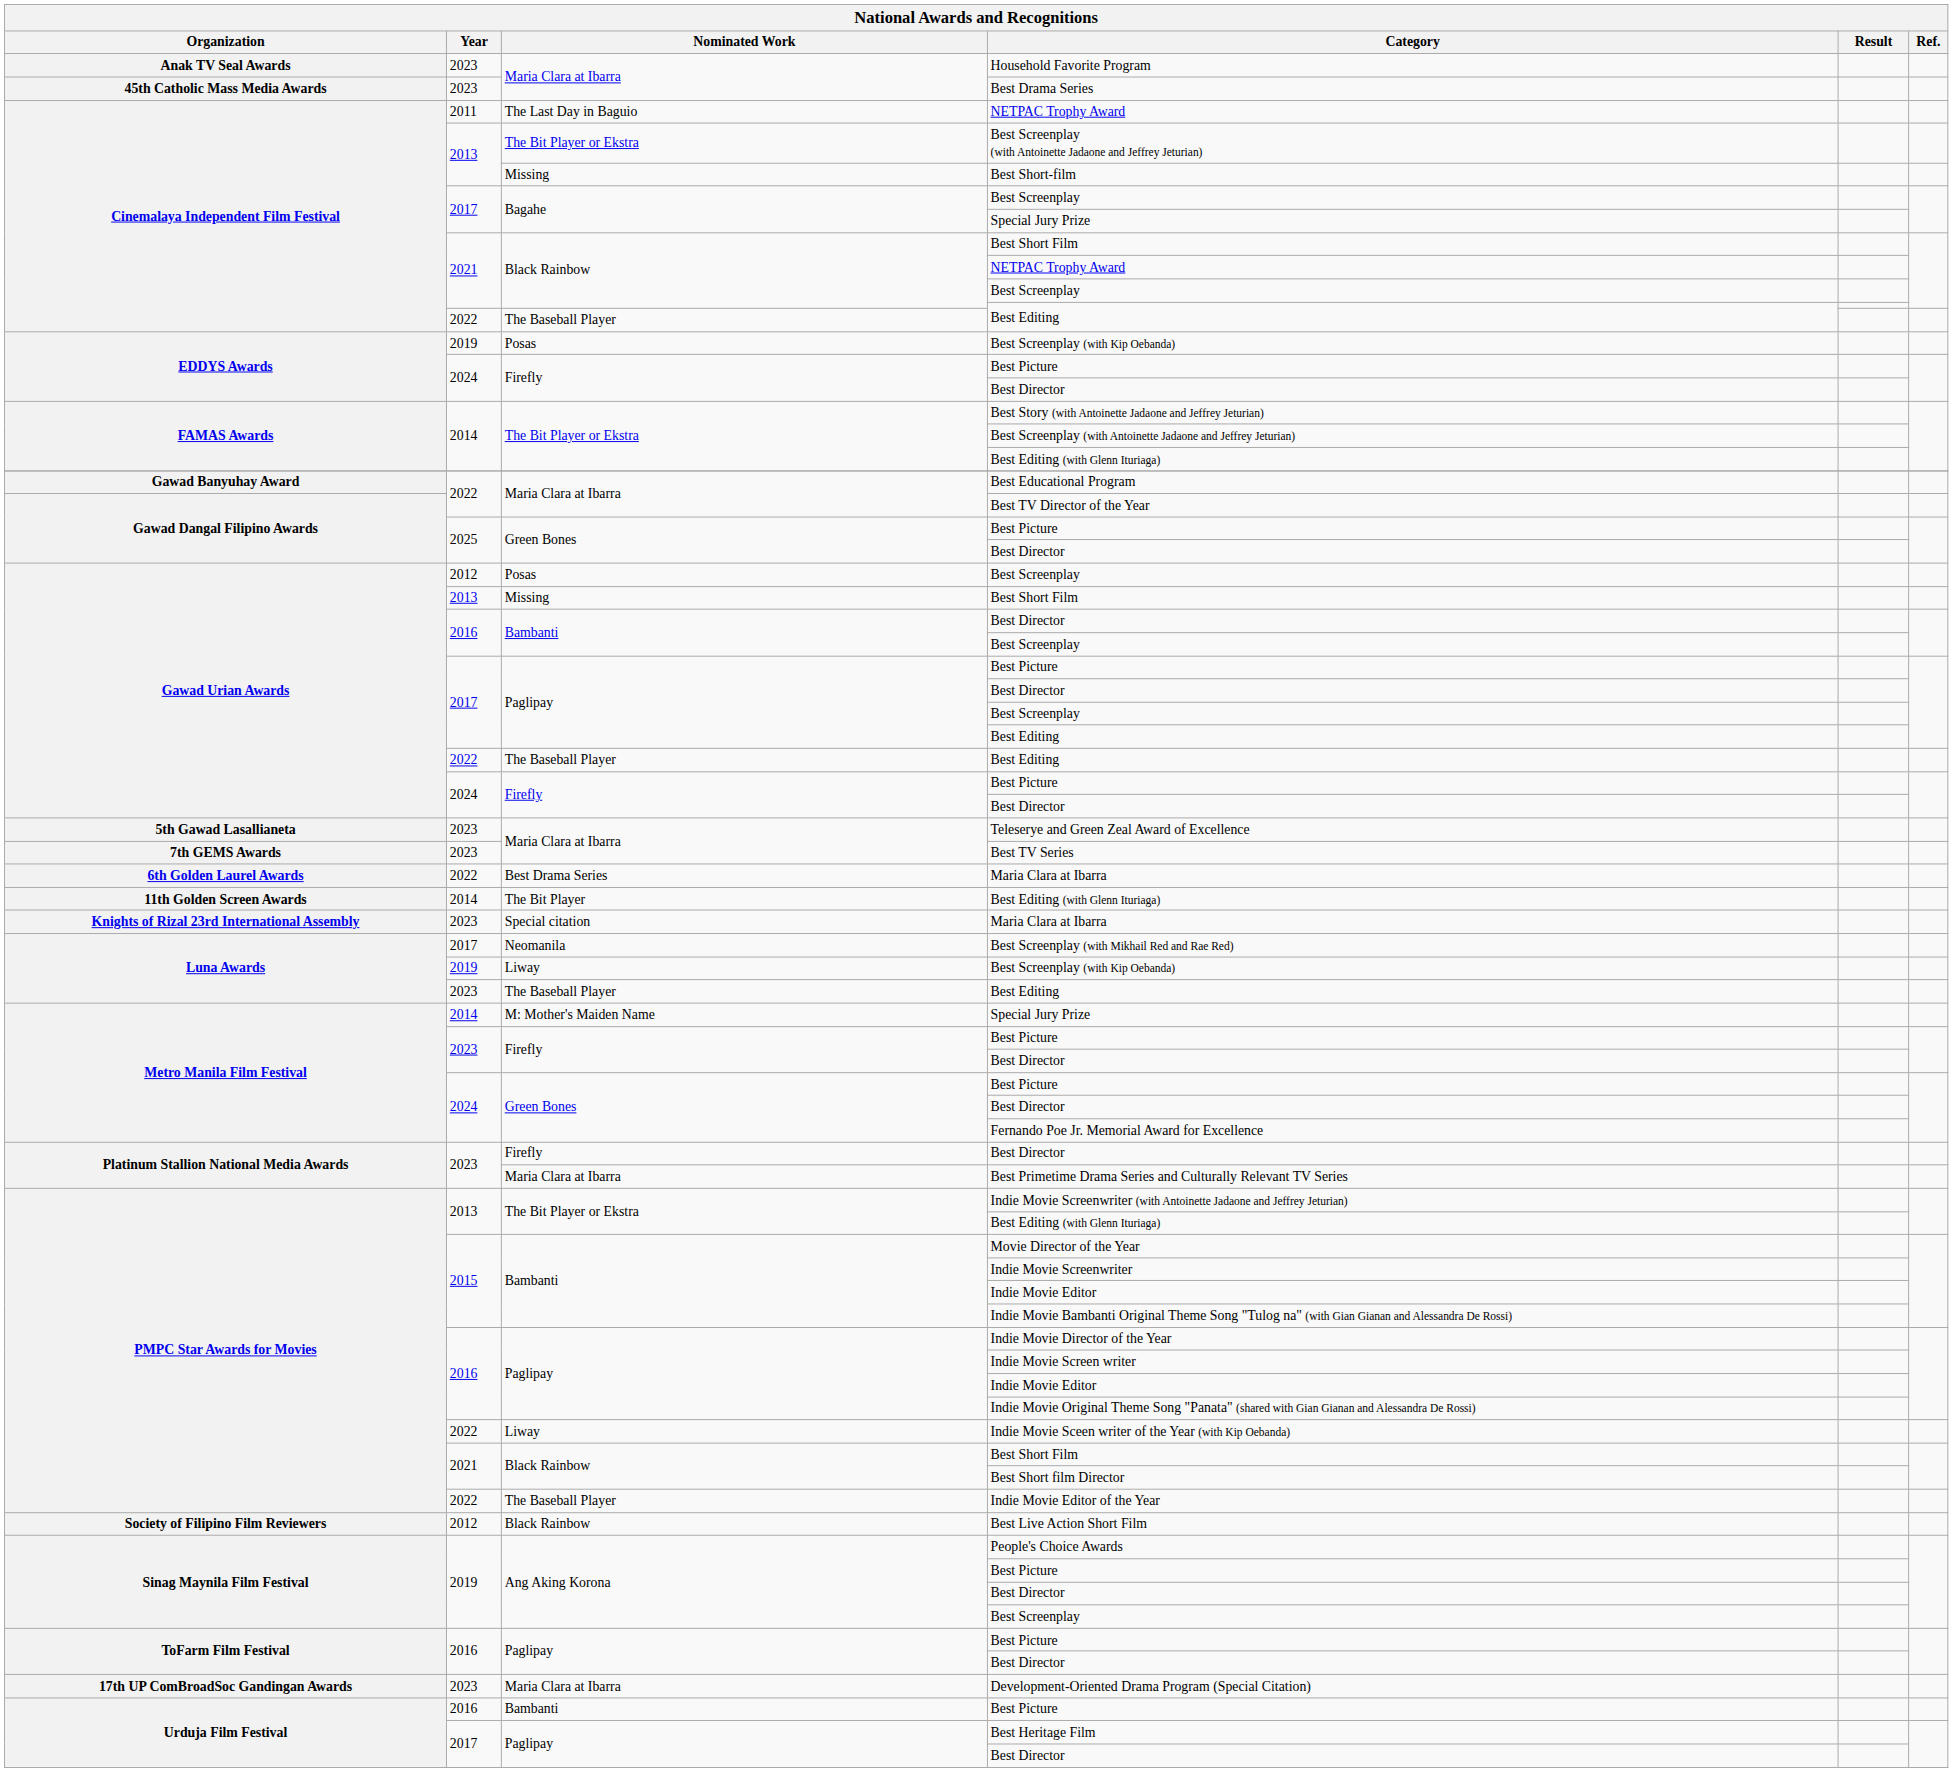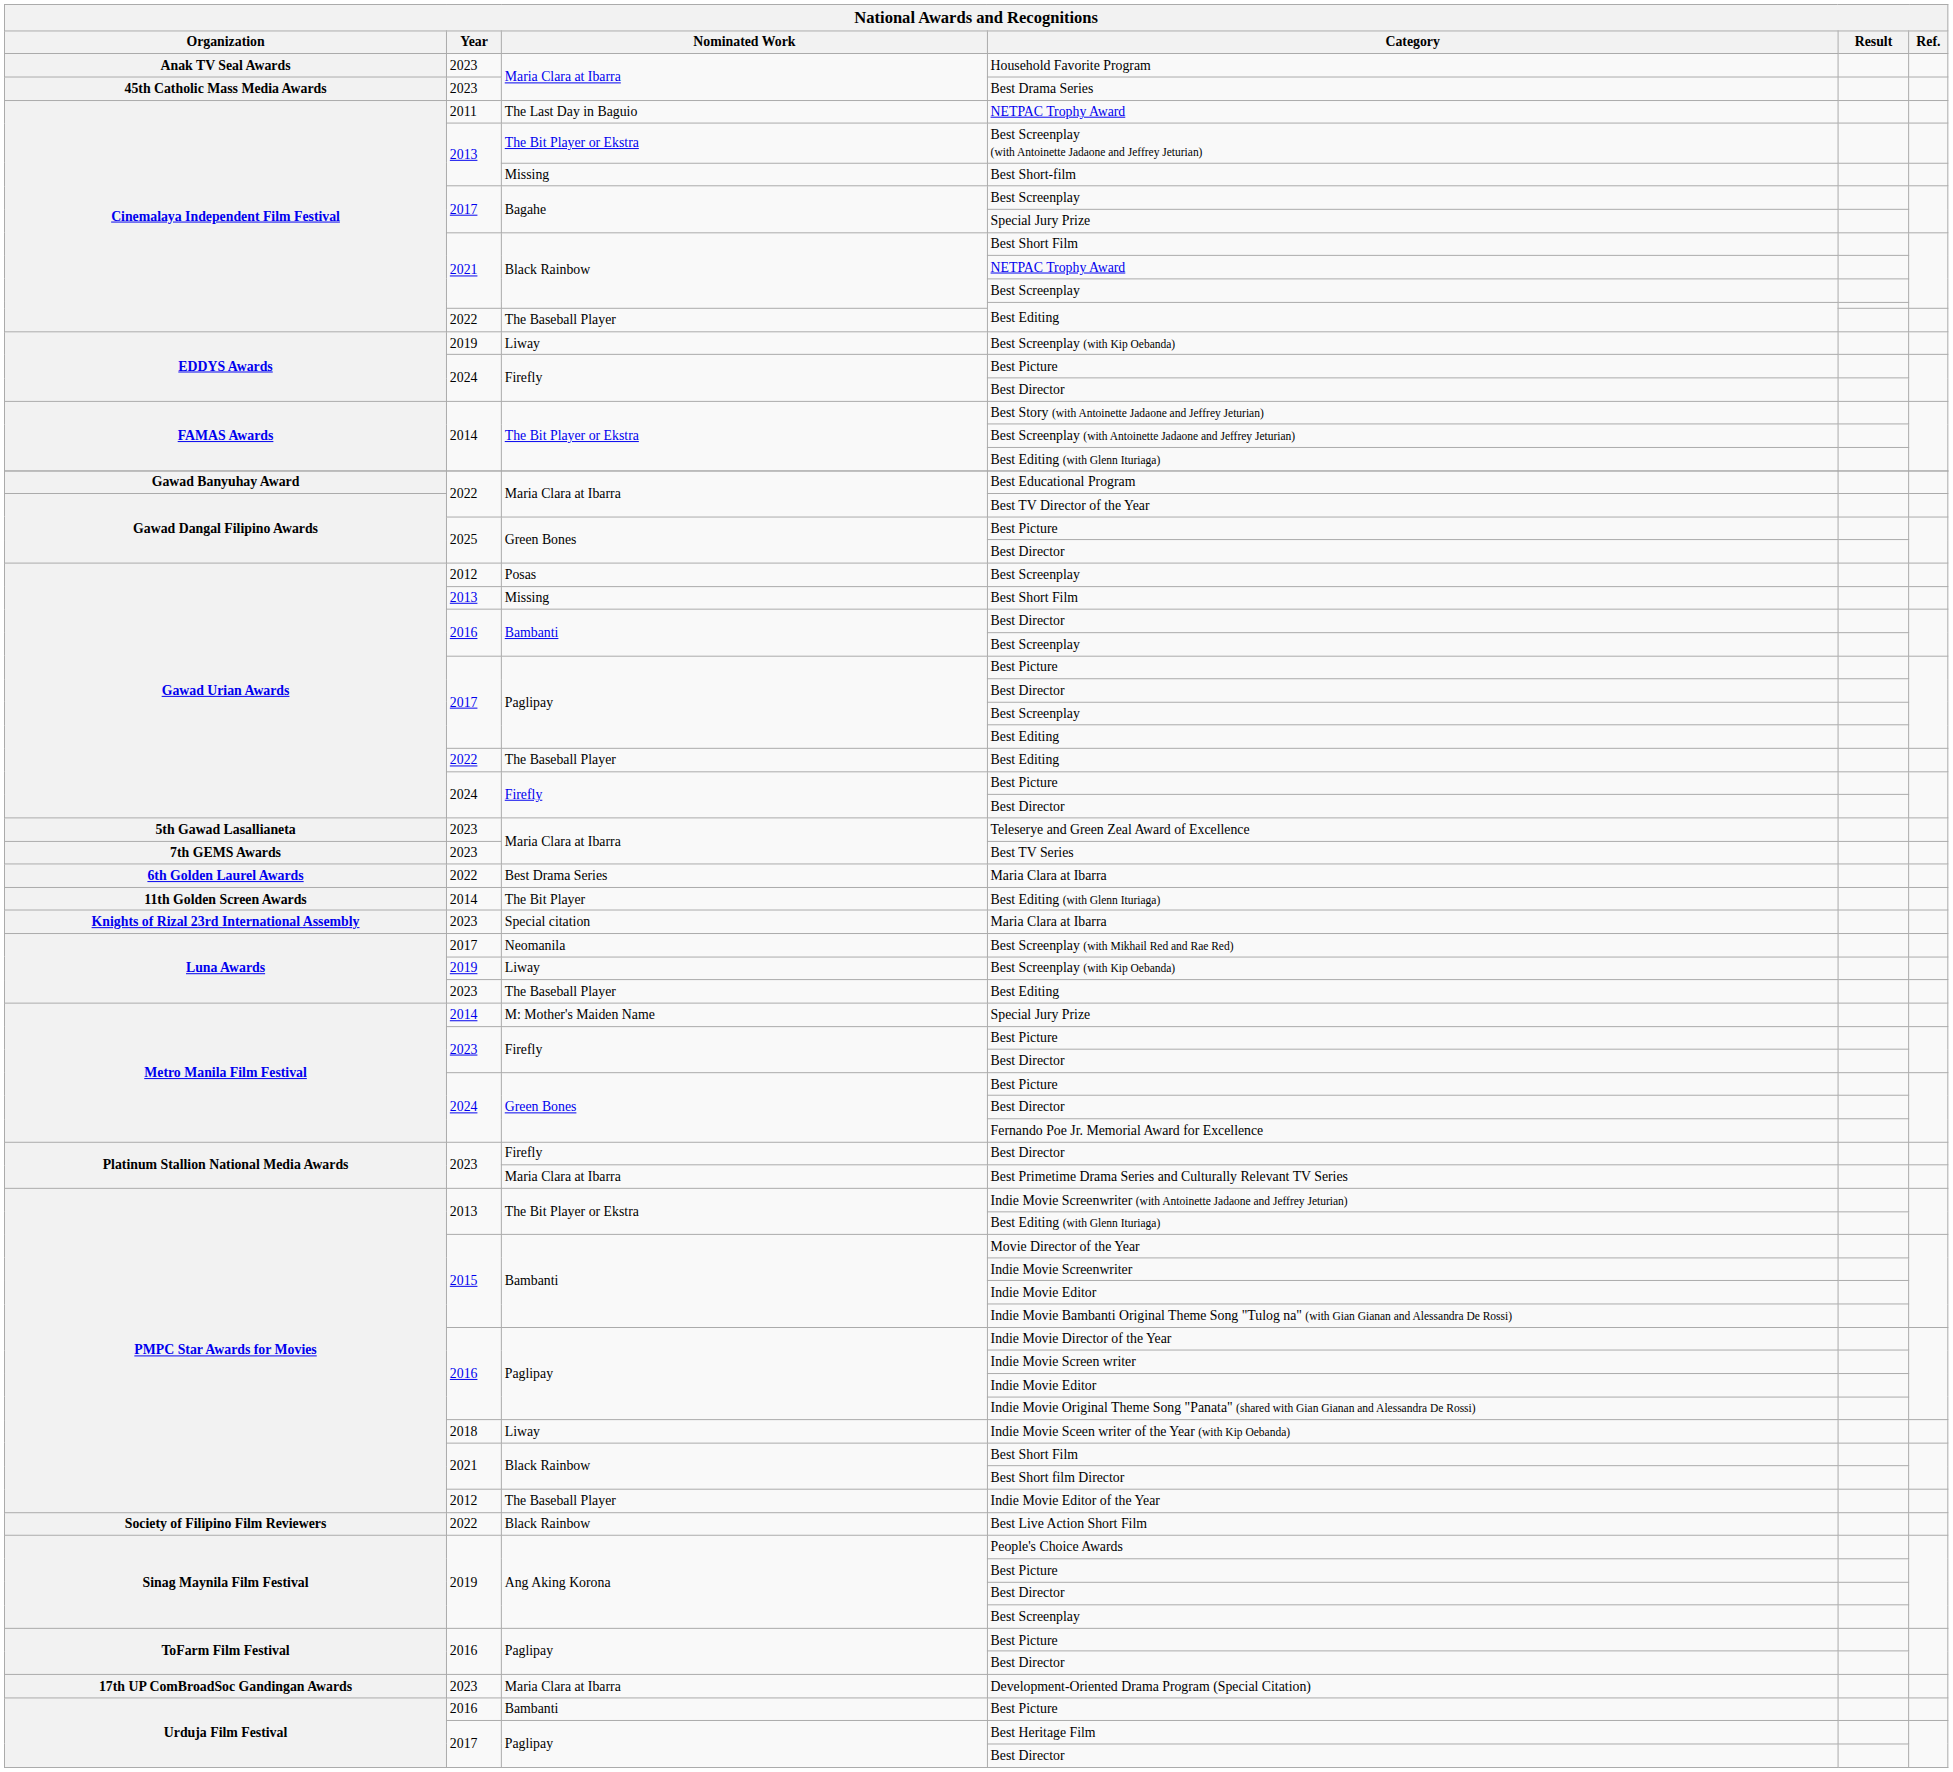EDDYS Awards / Best Screenplay (with Kip Oebanda) | Nominated Work: Posas -> Liway
Indie Movie Sceen writer of the Year (with Kip Oebanda) | Year: 2022 -> 2018
Indie Movie Editor of the Year | Year: 2022 -> 2012
Best Live Action Short Film | Year: 2012 -> 2022
